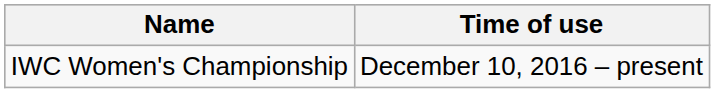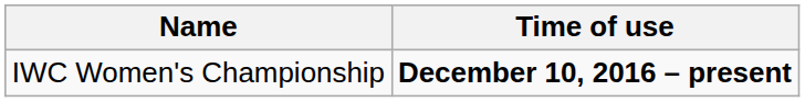IWC Women's Championship | Time of use: normal -> bold
